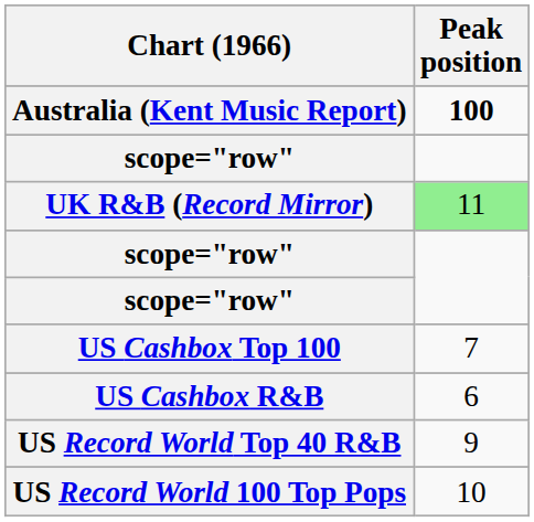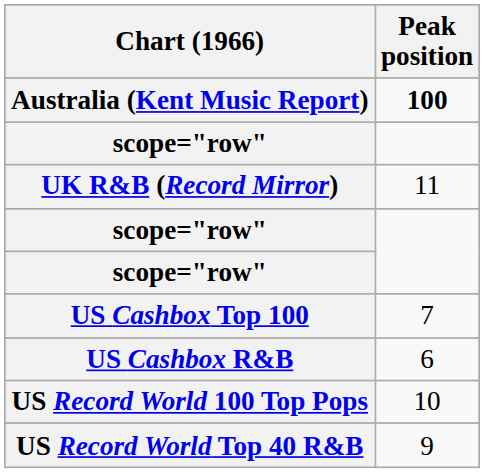UK R&B (Record Mirror) | Peak position: lightgreen background -> no background
rows swapped: US Record World 100 Top Pops <-> US Record World Top 40 R&B
